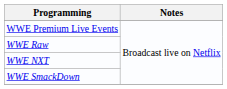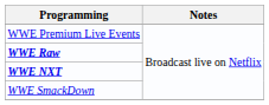WWE Raw | Programming: normal -> bold
WWE NXT | Programming: normal -> bold
